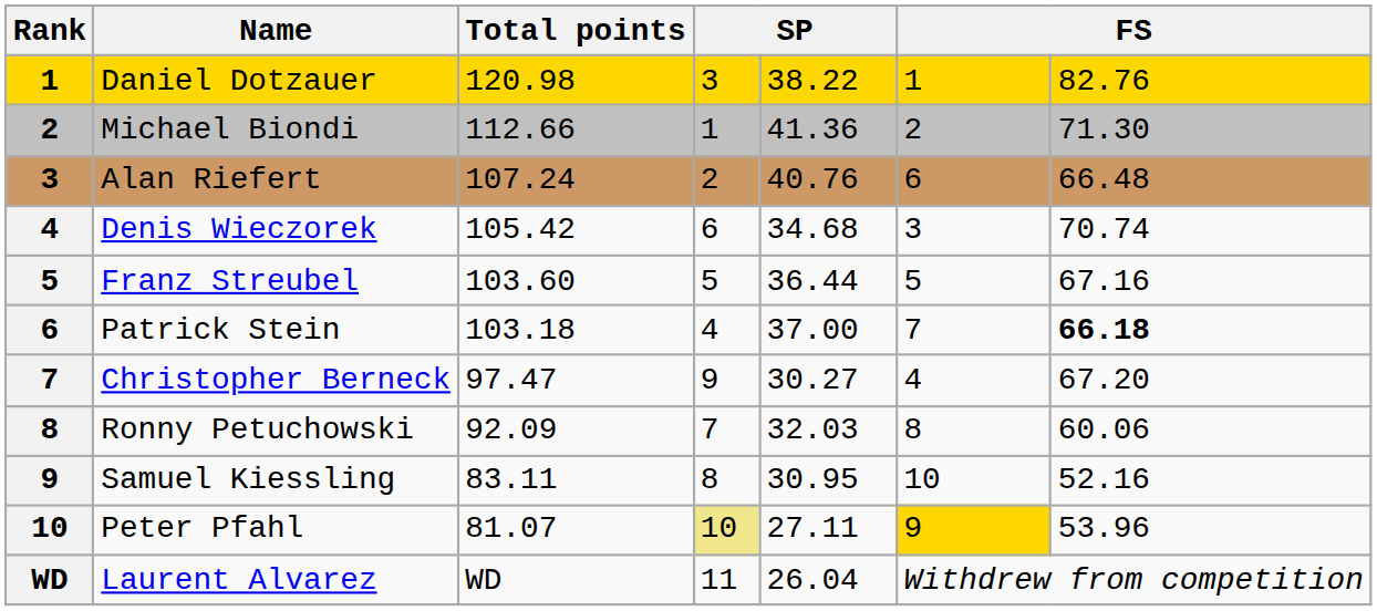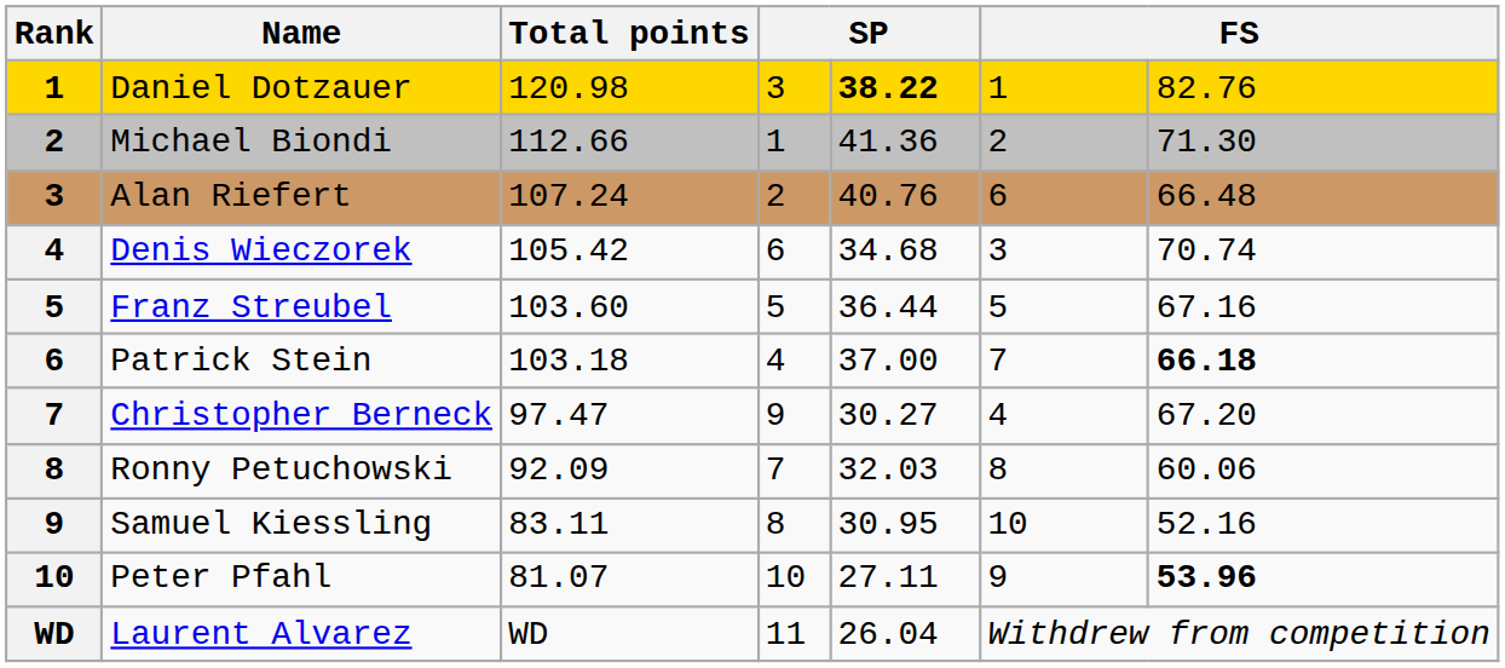Daniel Dotzauer | column 5: normal -> bold
Peter Pfahl | column 4: khaki background -> no background
Peter Pfahl | column 6: gold background -> no background
Peter Pfahl | column 7: normal -> bold
